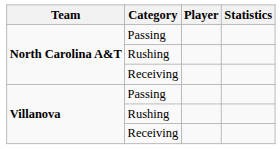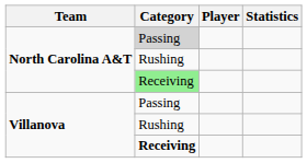North Carolina A&T / Passing | Category: no background -> lightgrey background
North Carolina A&T / Receiving | Category: no background -> lightgreen background
Villanova / Receiving | Category: normal -> bold
